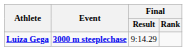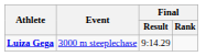Luiza Gega | Event: bold -> normal
